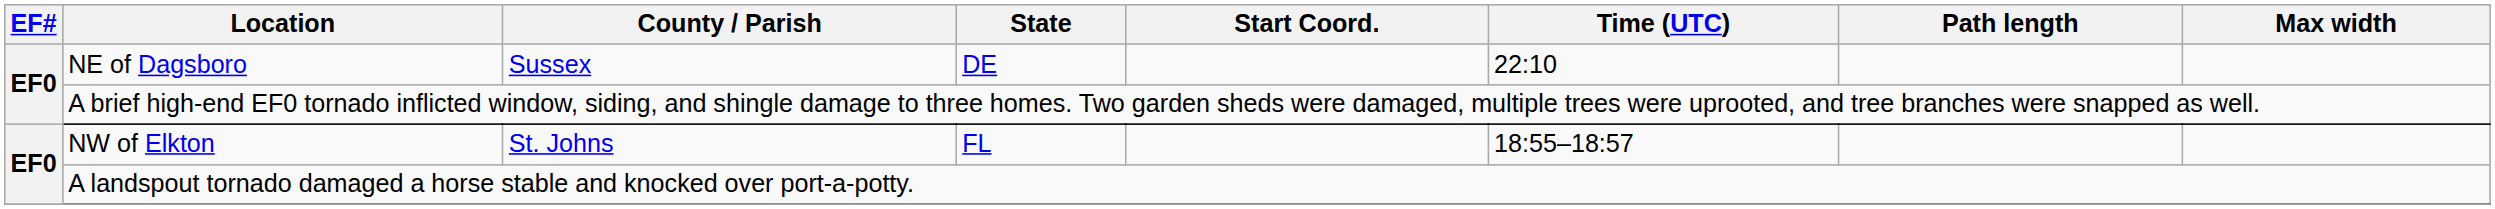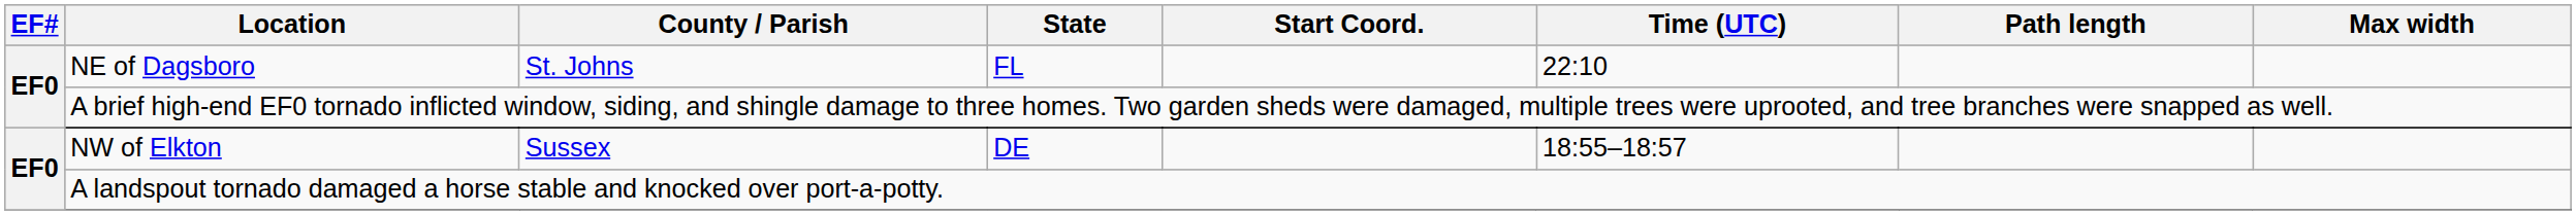NE of Dagsboro | County / Parish: Sussex -> St. Johns
NE of Dagsboro | State: DE -> FL
NW of Elkton | County / Parish: St. Johns -> Sussex
NW of Elkton | State: FL -> DE
